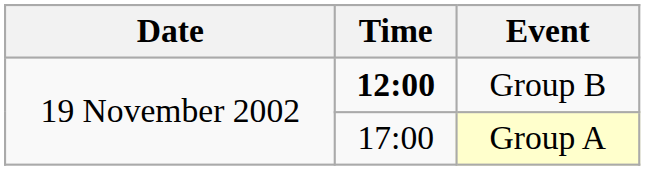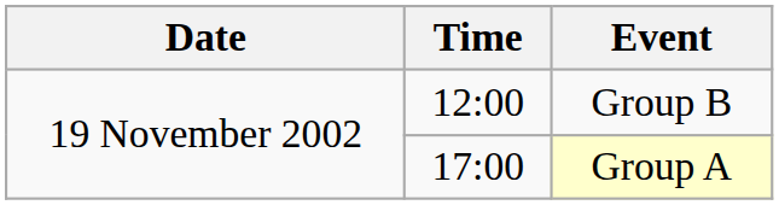Group B | Time: bold -> normal
